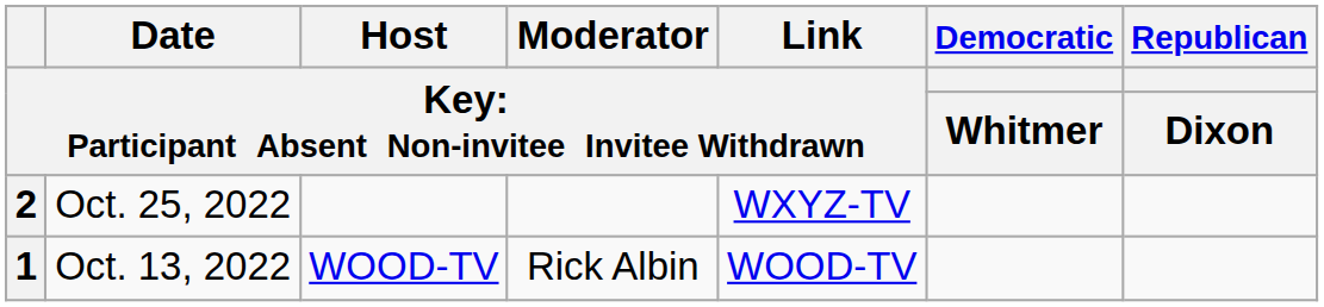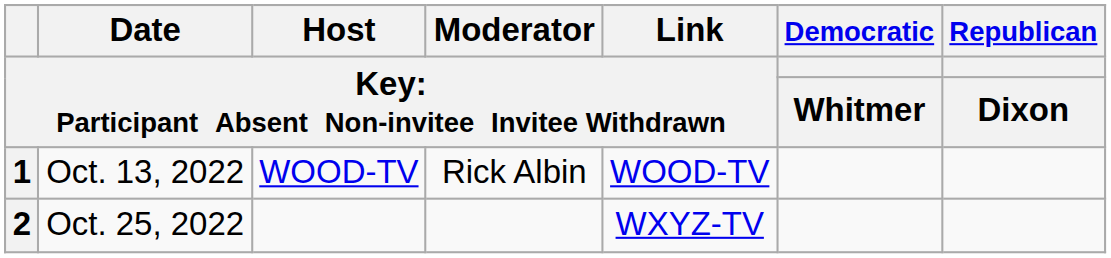rows swapped: 1 <-> 2
